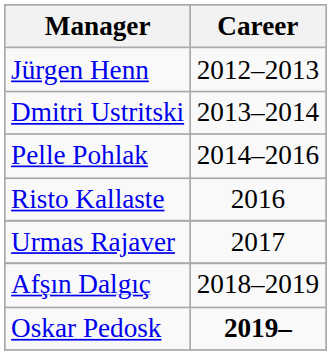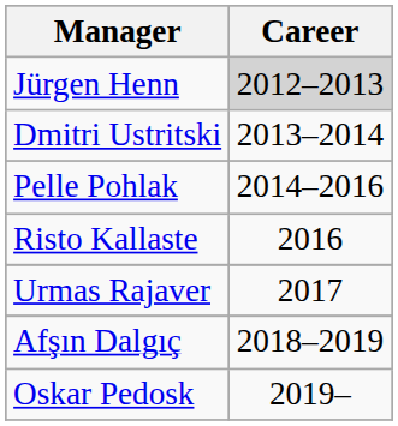Jürgen Henn | Career: no background -> lightgrey background
Oskar Pedosk | Career: bold -> normal
